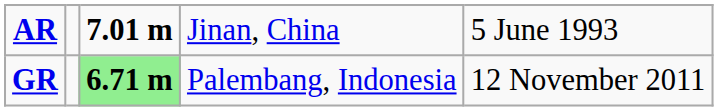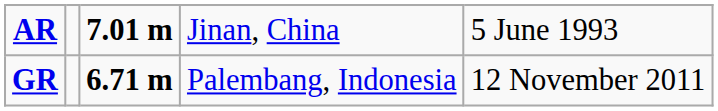GR | column 3: lightgreen background -> no background
